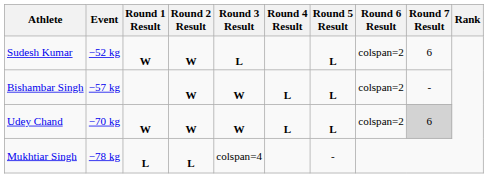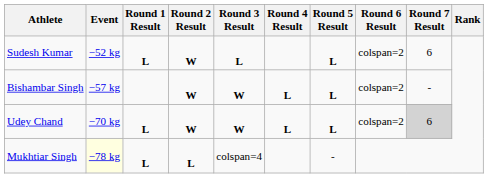Sudesh Kumar | Round 1 Result: W -> L
Udey Chand | Round 1 Result: W -> L
Mukhtiar Singh | Event: no background -> lightyellow background
